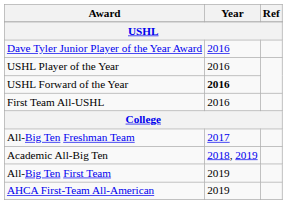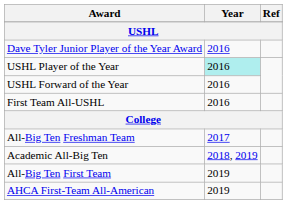USHL Player of the Year | Year: no background -> paleturquoise background
USHL Forward of the Year | Year: bold -> normal
